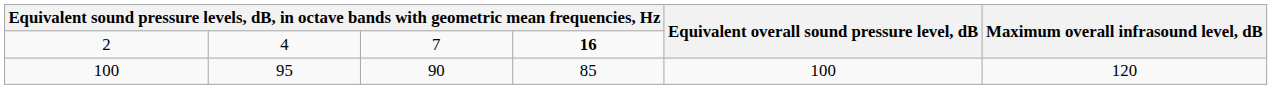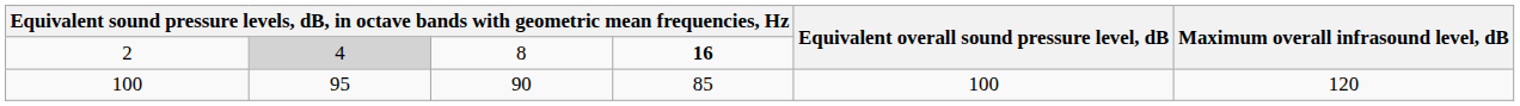2 | column 2: no background -> lightgrey background
2 | column 3: 7 -> 8
